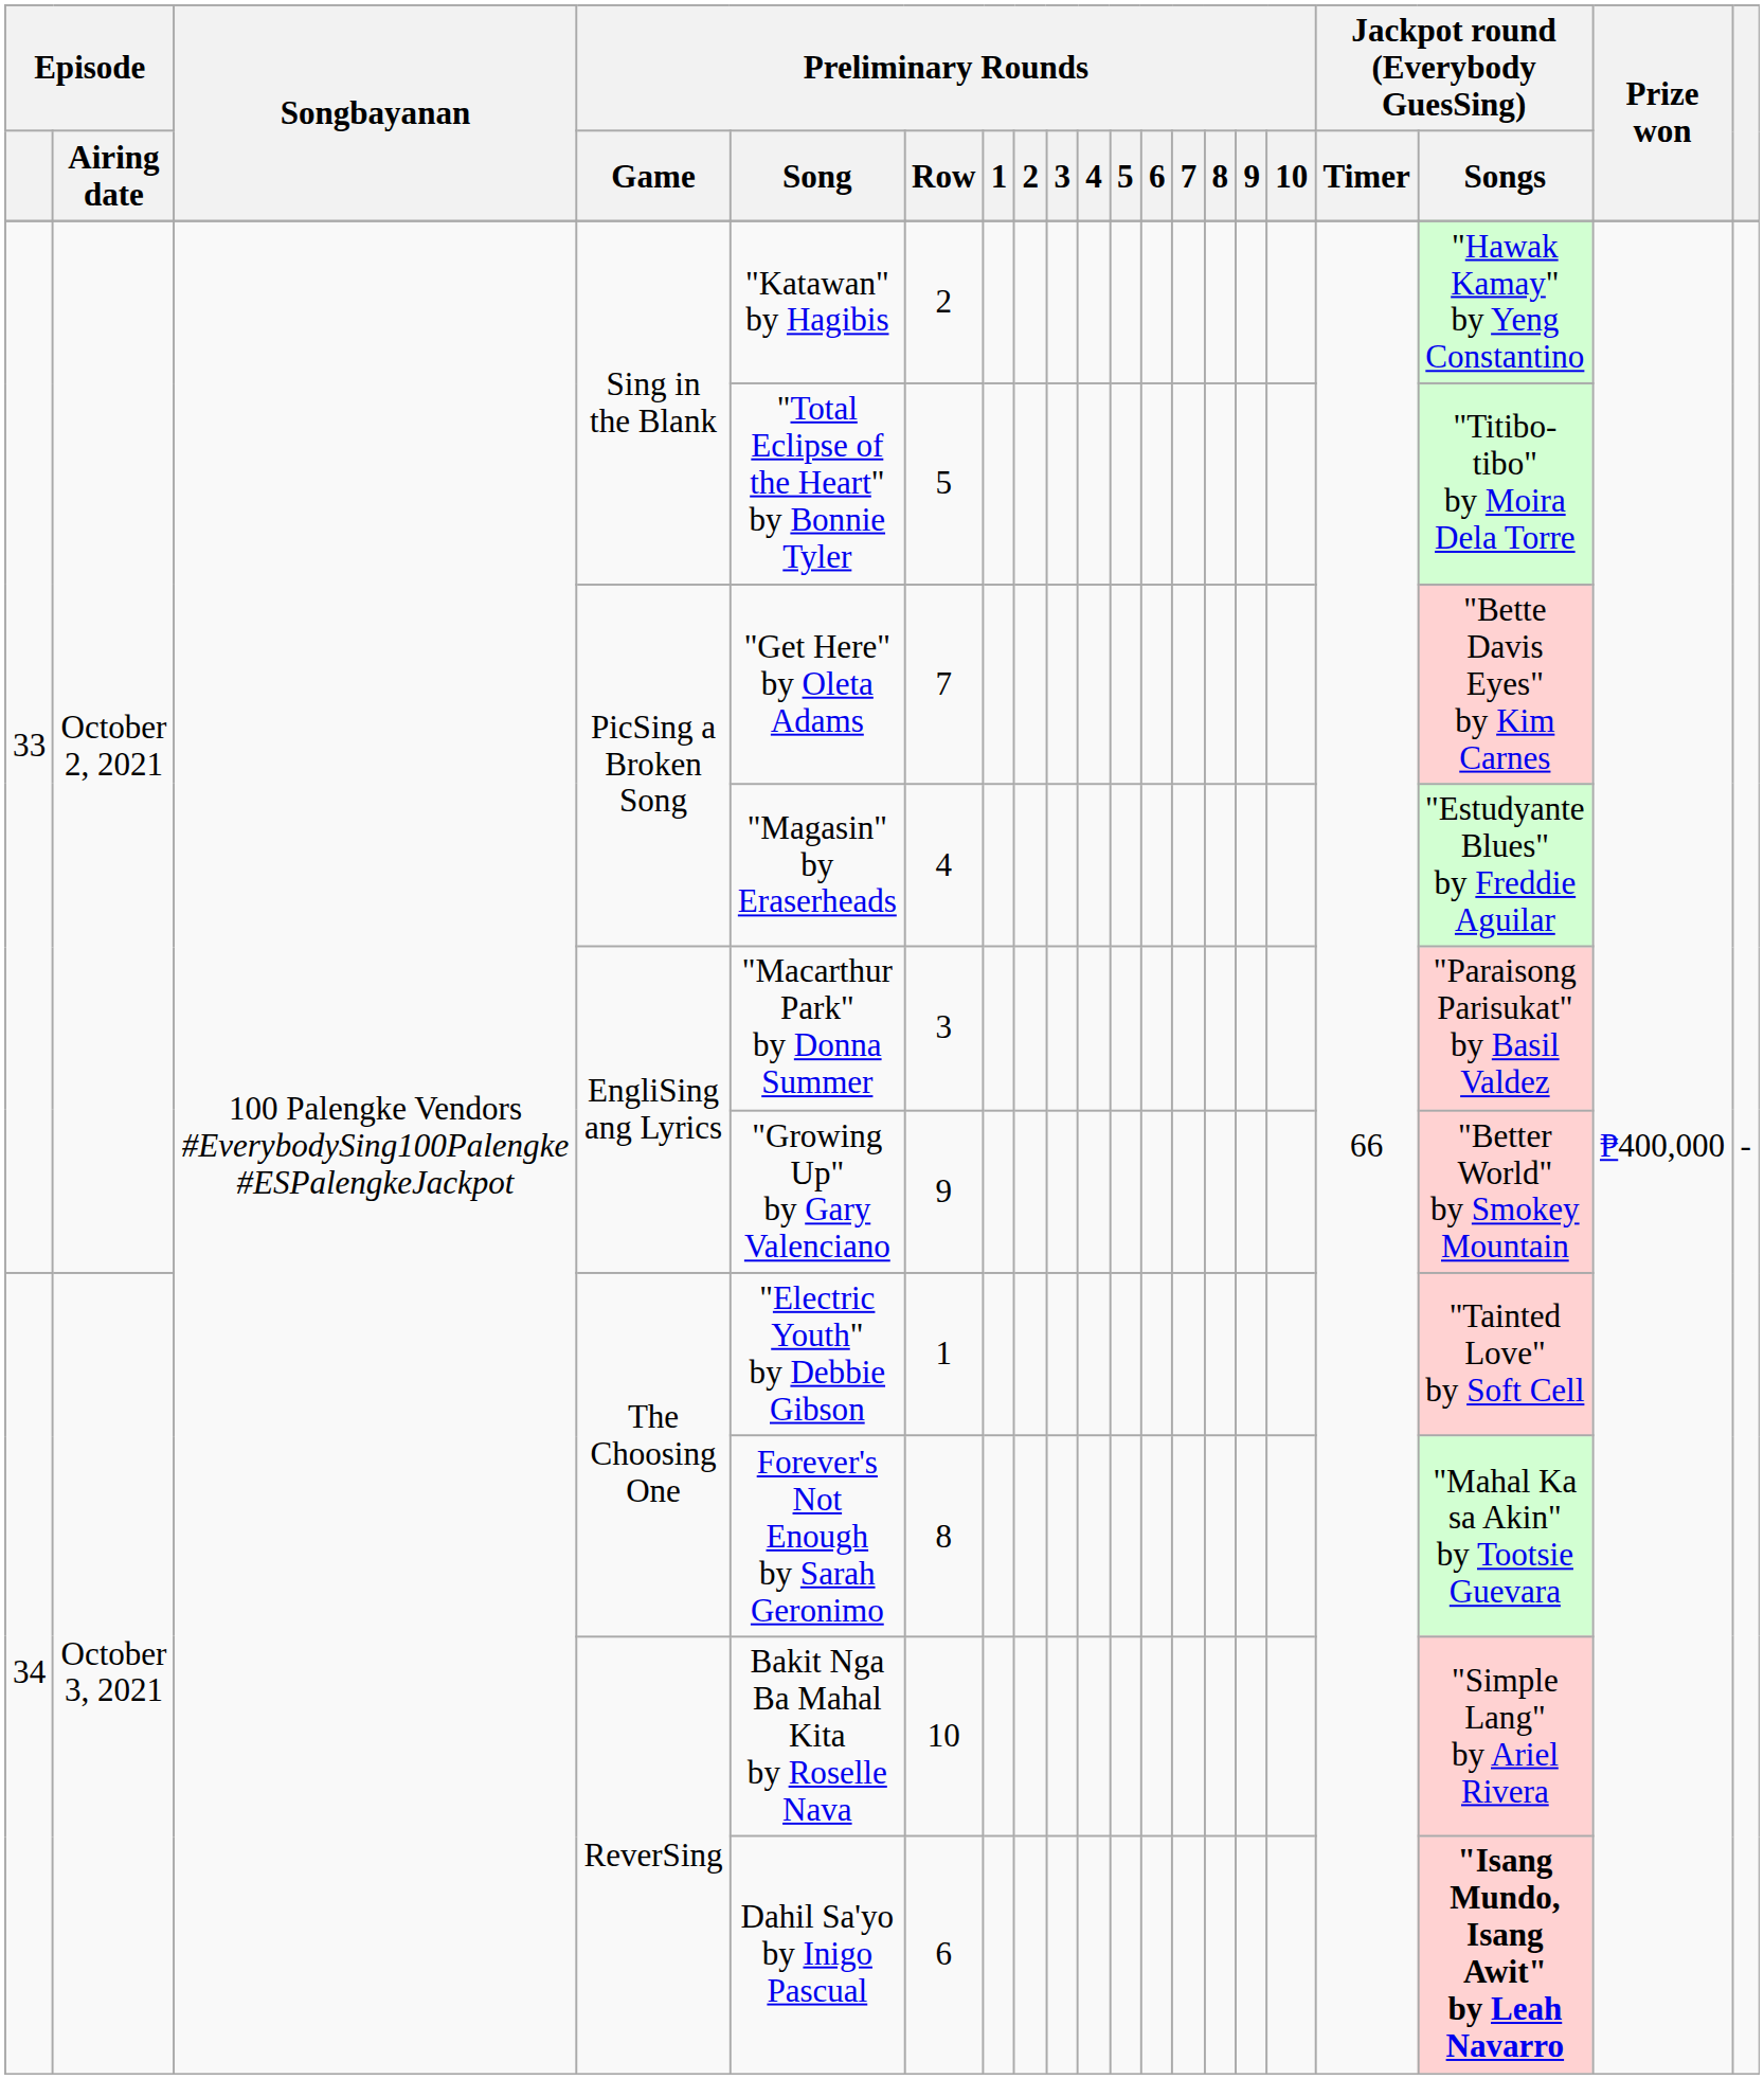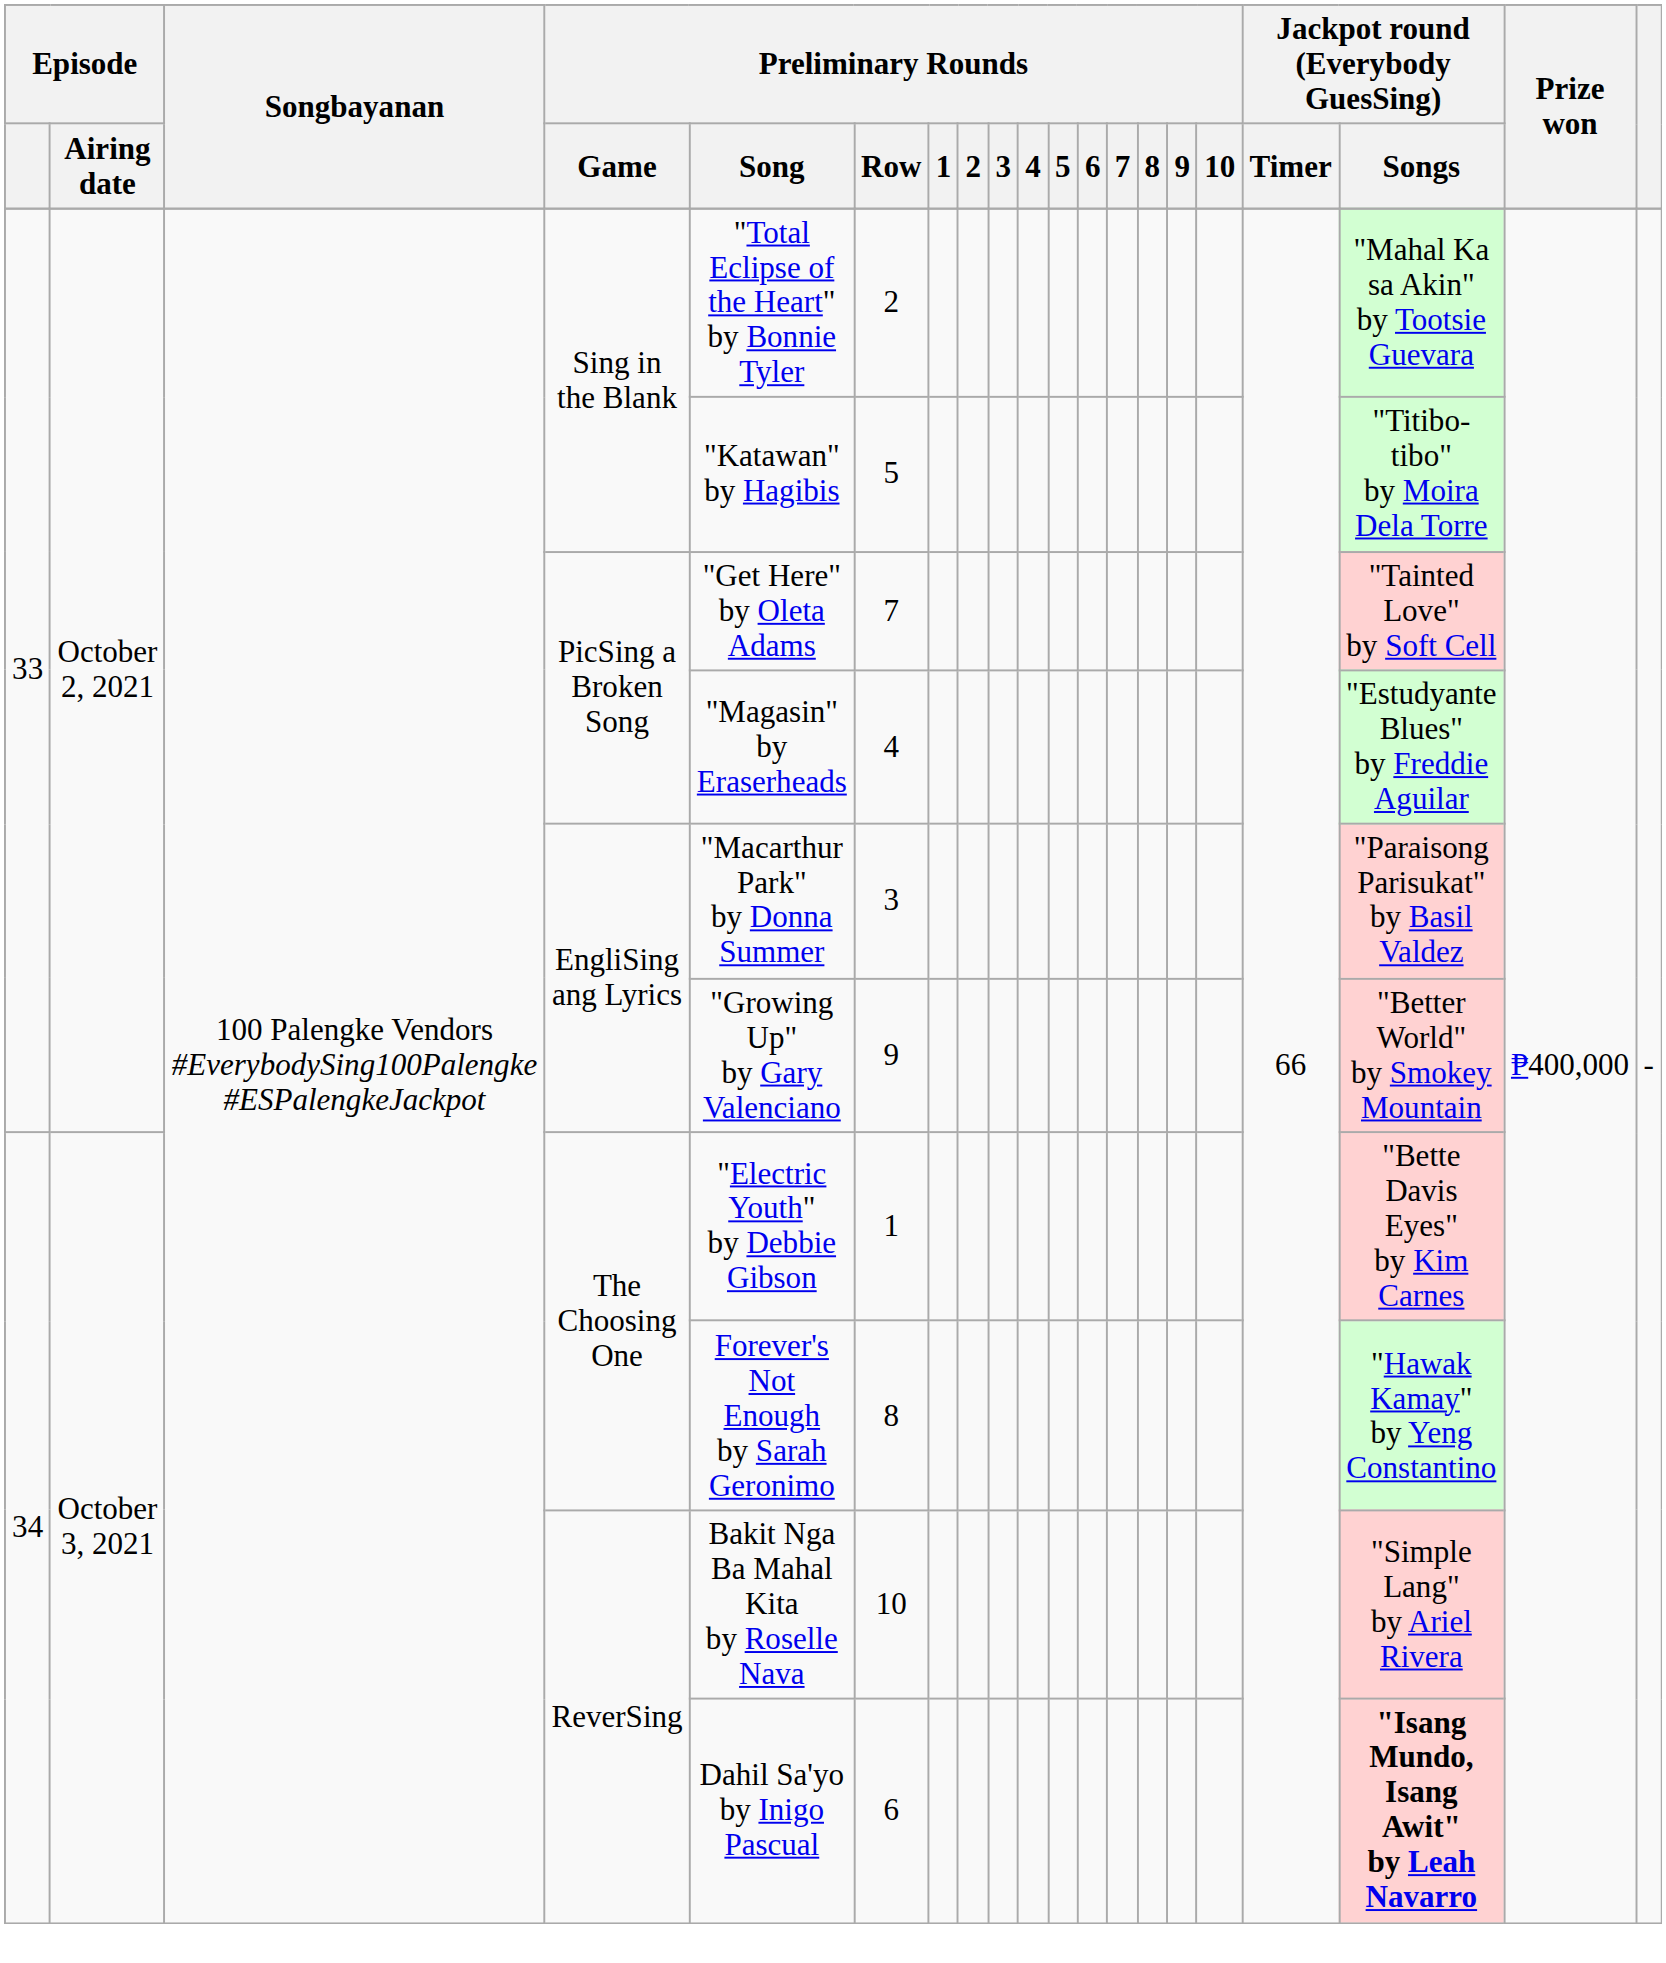row 3 | Preliminary Rounds / Song: "Katawan" by Hagibis -> "Total Eclipse of the Heart" by Bonnie Tyler
row 3 | Jackpot round (Everybody GuesSing) / Songs: "Hawak Kamay" by Yeng Constantino -> "Mahal Ka sa Akin" by Tootsie Guevara
row 4 | Preliminary Rounds / Song: "Total Eclipse of the Heart" by Bonnie Tyler -> "Katawan" by Hagibis
row 5 | Jackpot round (Everybody GuesSing) / Songs: "Bette Davis Eyes" by Kim Carnes -> "Tainted Love" by Soft Cell
row 9 | Jackpot round (Everybody GuesSing) / Songs: "Tainted Love" by Soft Cell -> "Bette Davis Eyes" by Kim Carnes
row 10 | Jackpot round (Everybody GuesSing) / Songs: "Mahal Ka sa Akin" by Tootsie Guevara -> "Hawak Kamay" by Yeng Constantino
